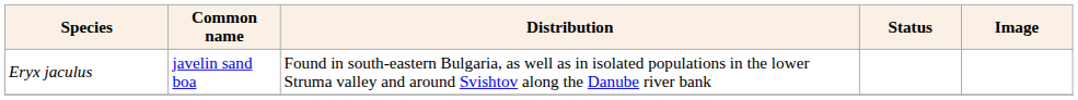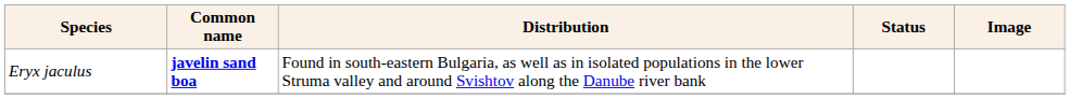Eryx jaculus | Common name: normal -> bold
